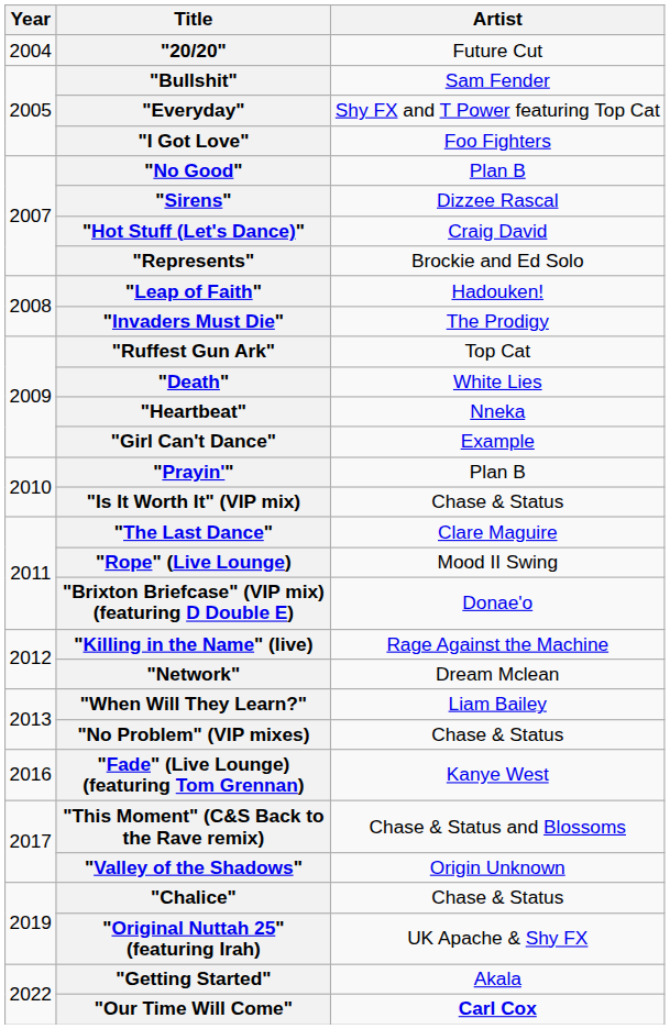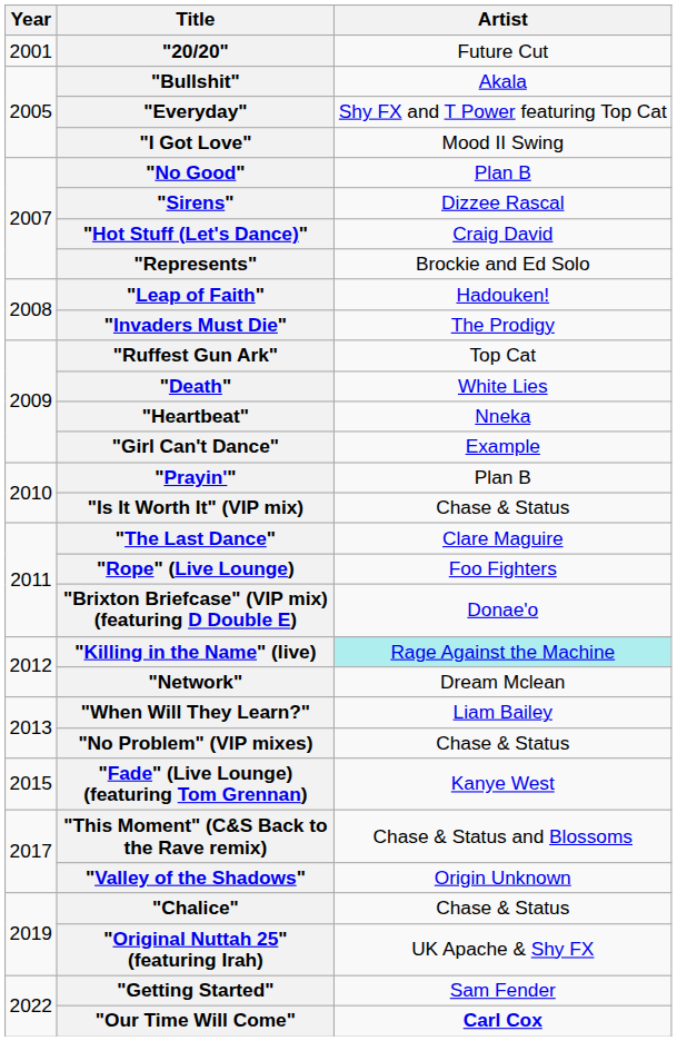"20/20" | Year: 2004 -> 2001
"Bullshit" | Artist: Sam Fender -> Akala
"I Got Love" | Artist: Foo Fighters -> Mood II Swing
"Rope" (Live Lounge) | Artist: Mood II Swing -> Foo Fighters
"Killing in the Name" (live) | Artist: no background -> paleturquoise background
"Fade" (Live Lounge) (featuring Tom Grennan) | Year: 2016 -> 2015
"Getting Started" | Artist: Akala -> Sam Fender
